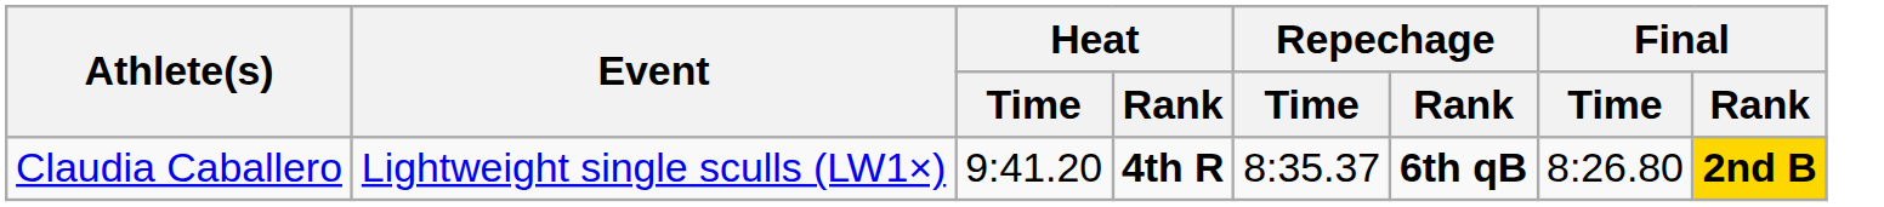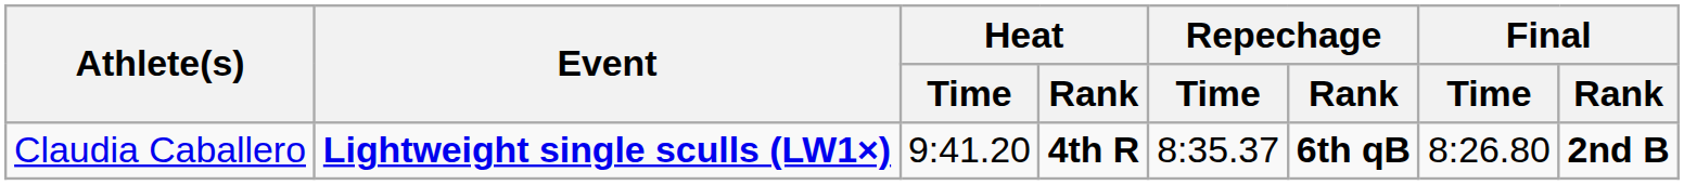Claudia Caballero | Event: normal -> bold
Claudia Caballero | Final / Rank: gold background -> no background
